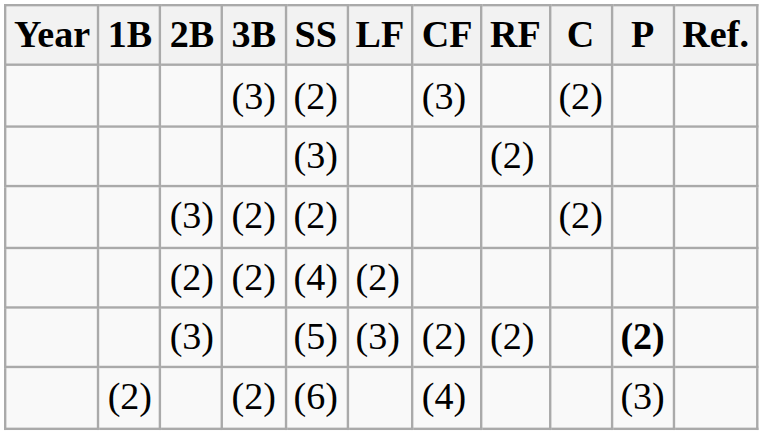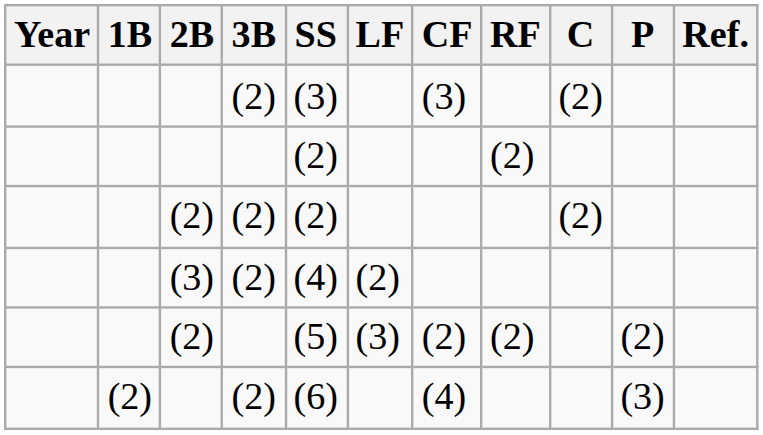row 2 | 3B: (3) -> (2)
row 2 | SS: (2) -> (3)
row 3 | SS: (3) -> (2)
row 4 | 2B: (3) -> (2)
row 5 | 2B: (2) -> (3)
row 6 | 2B: (3) -> (2)
row 6 | P: bold -> normal
